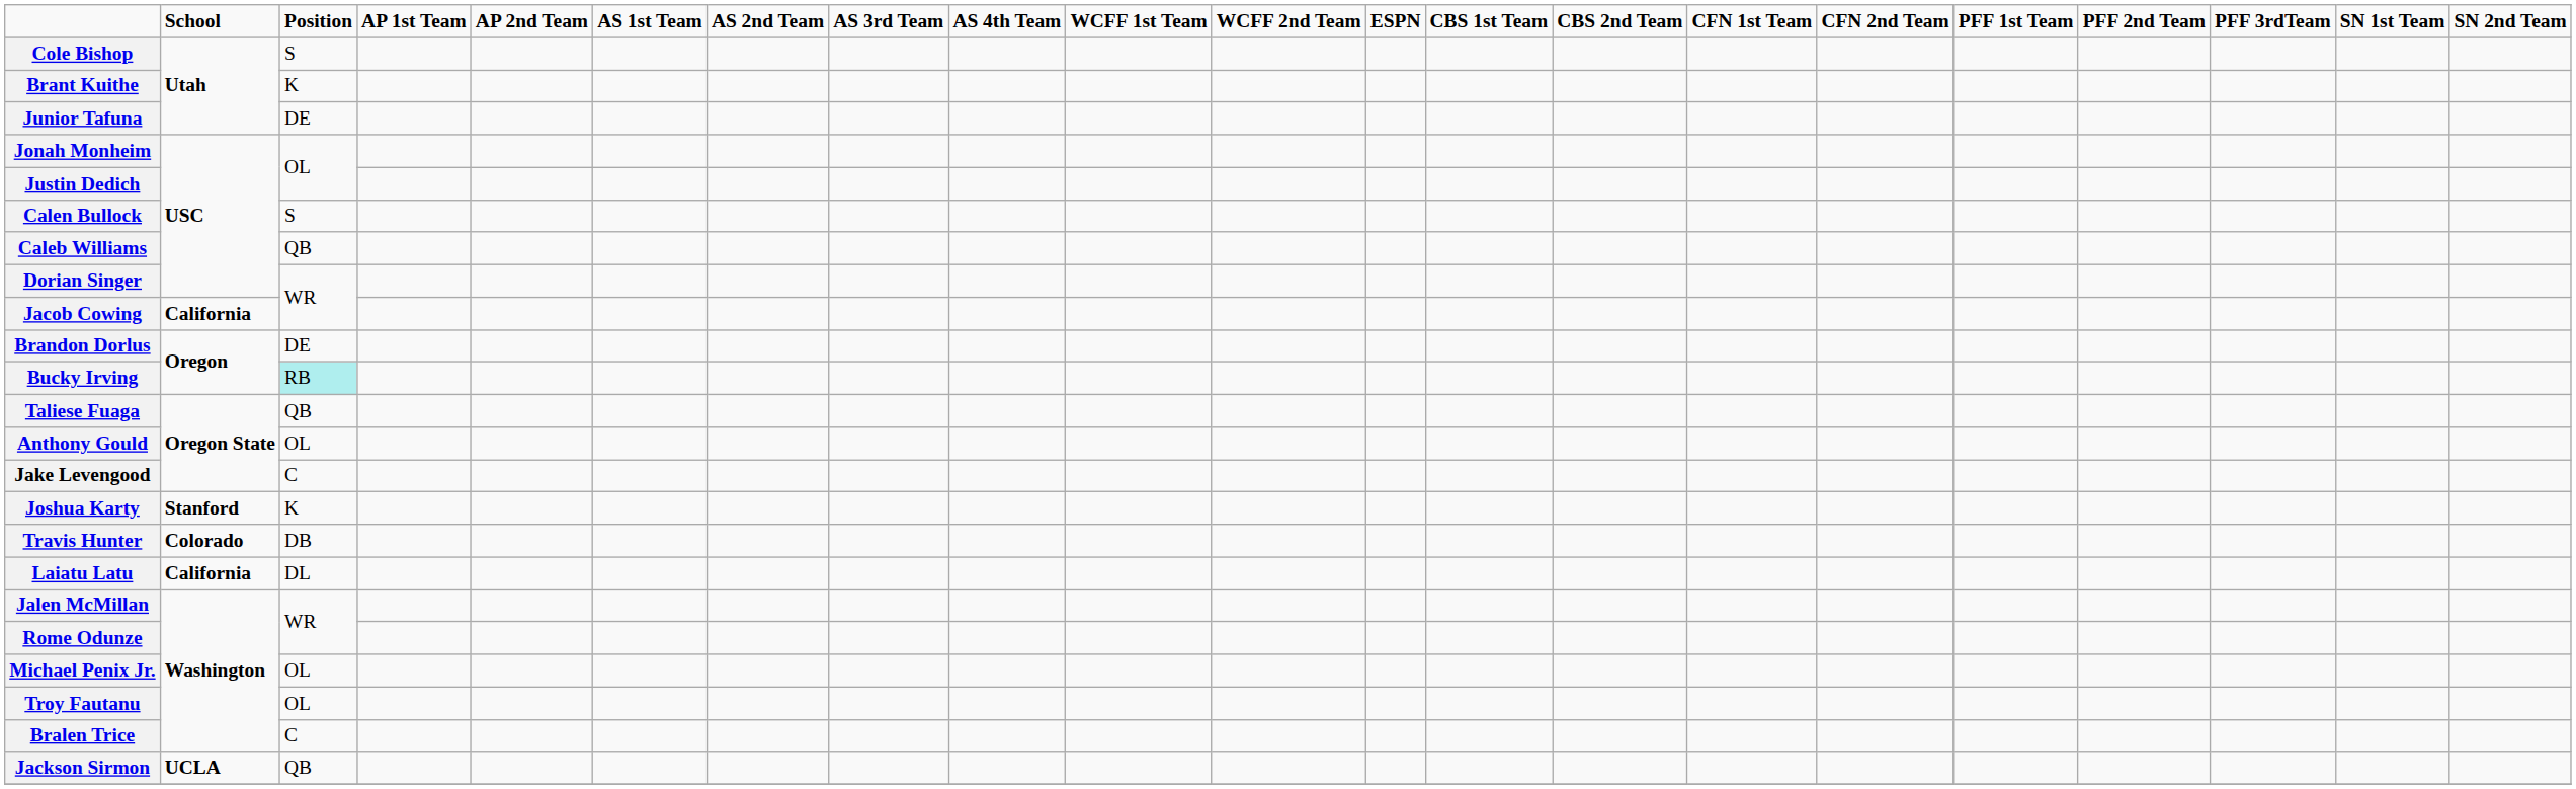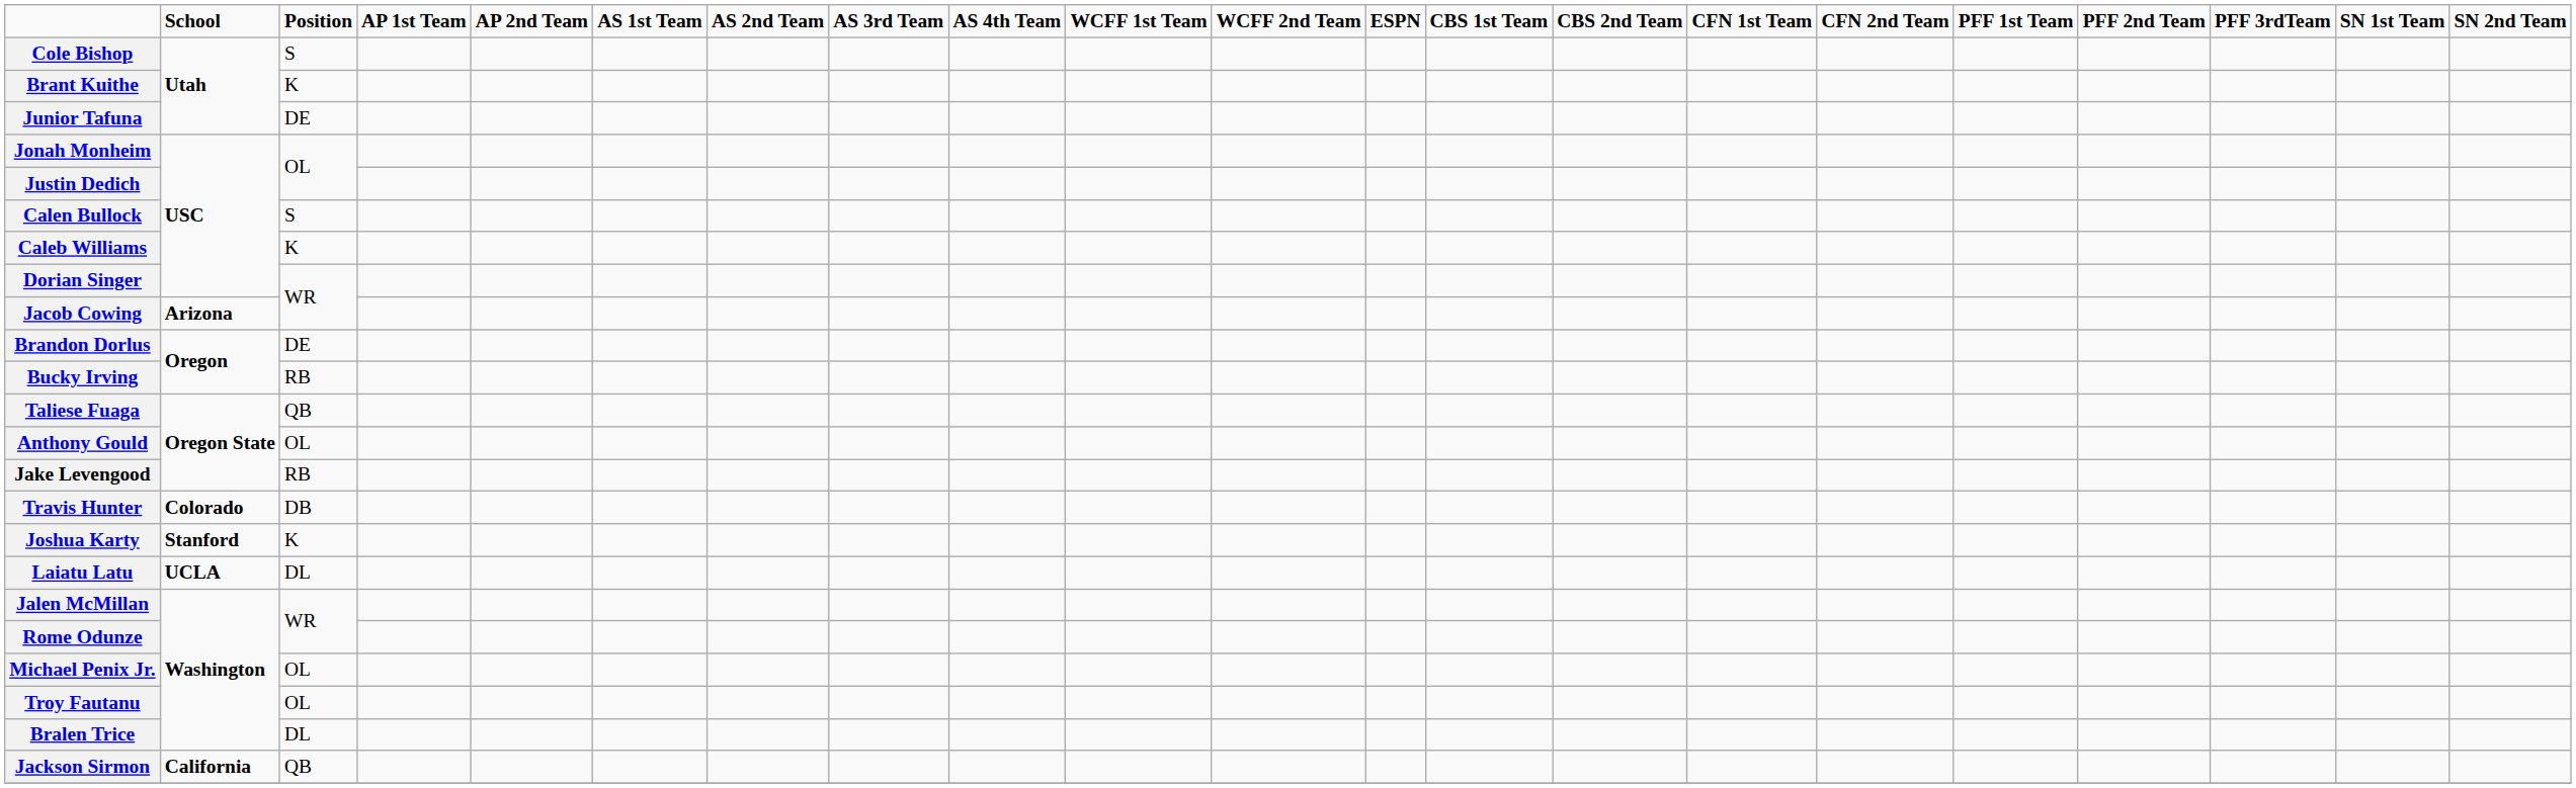Caleb Williams | Position: QB -> K
Jacob Cowing | School: California -> Arizona
Bucky Irving | Position: paleturquoise background -> no background
Jake Levengood | Position: C -> RB
rows swapped: Travis Hunter <-> Joshua Karty
Laiatu Latu | School: California -> UCLA
Bralen Trice | Position: C -> DL
Jackson Sirmon | School: UCLA -> California
